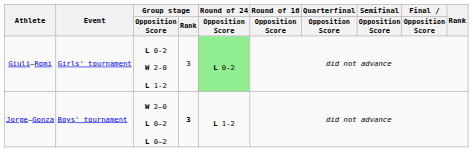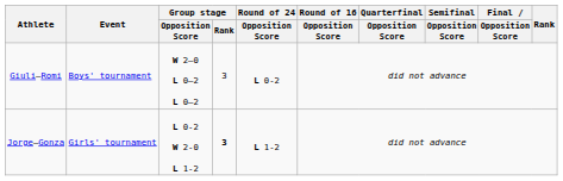Giuli–Romi | Event: Girls' tournament -> Boys' tournament
Giuli–Romi | Group stage / Opposition Score: L 0-2 W 2-0 L 1-2 -> W 2–0 L 0–2 L 0–2
Giuli–Romi | Round of 24 / Opposition Score: lightgreen background -> no background
Jorge–Gonza | Event: Boys' tournament -> Girls' tournament
Jorge–Gonza | Group stage / Opposition Score: W 2–0 L 0–2 L 0–2 -> L 0-2 W 2-0 L 1-2
